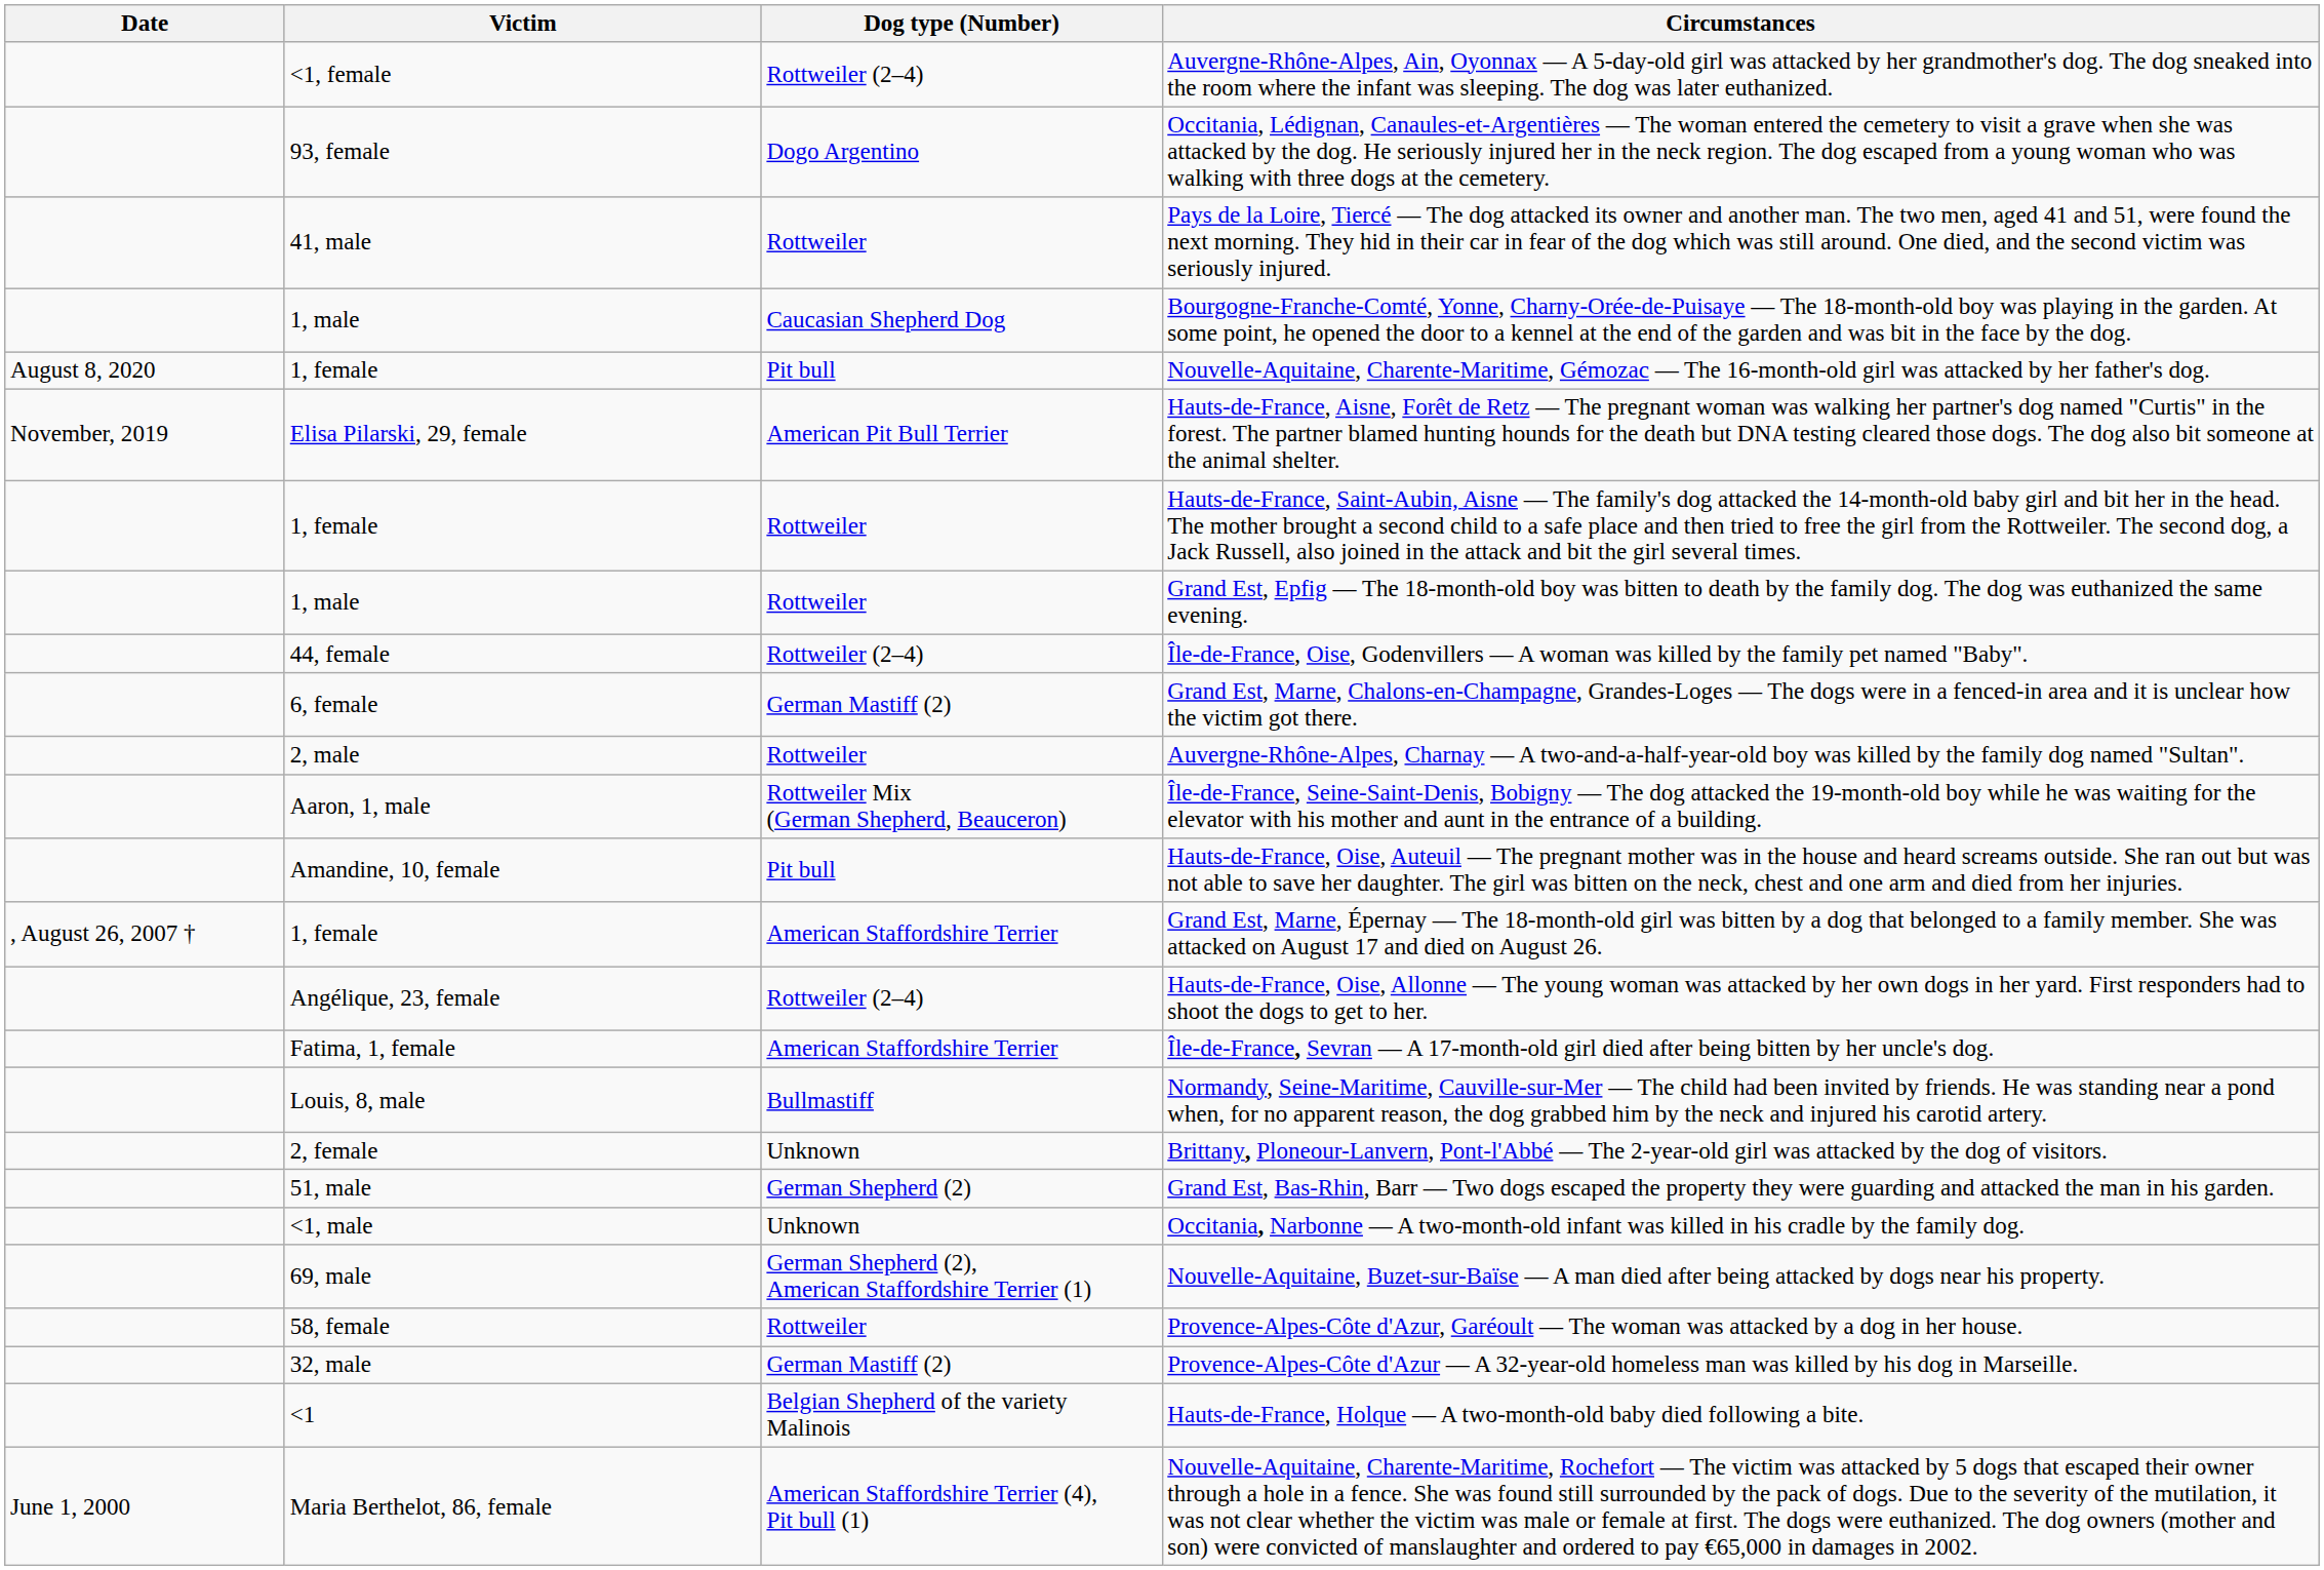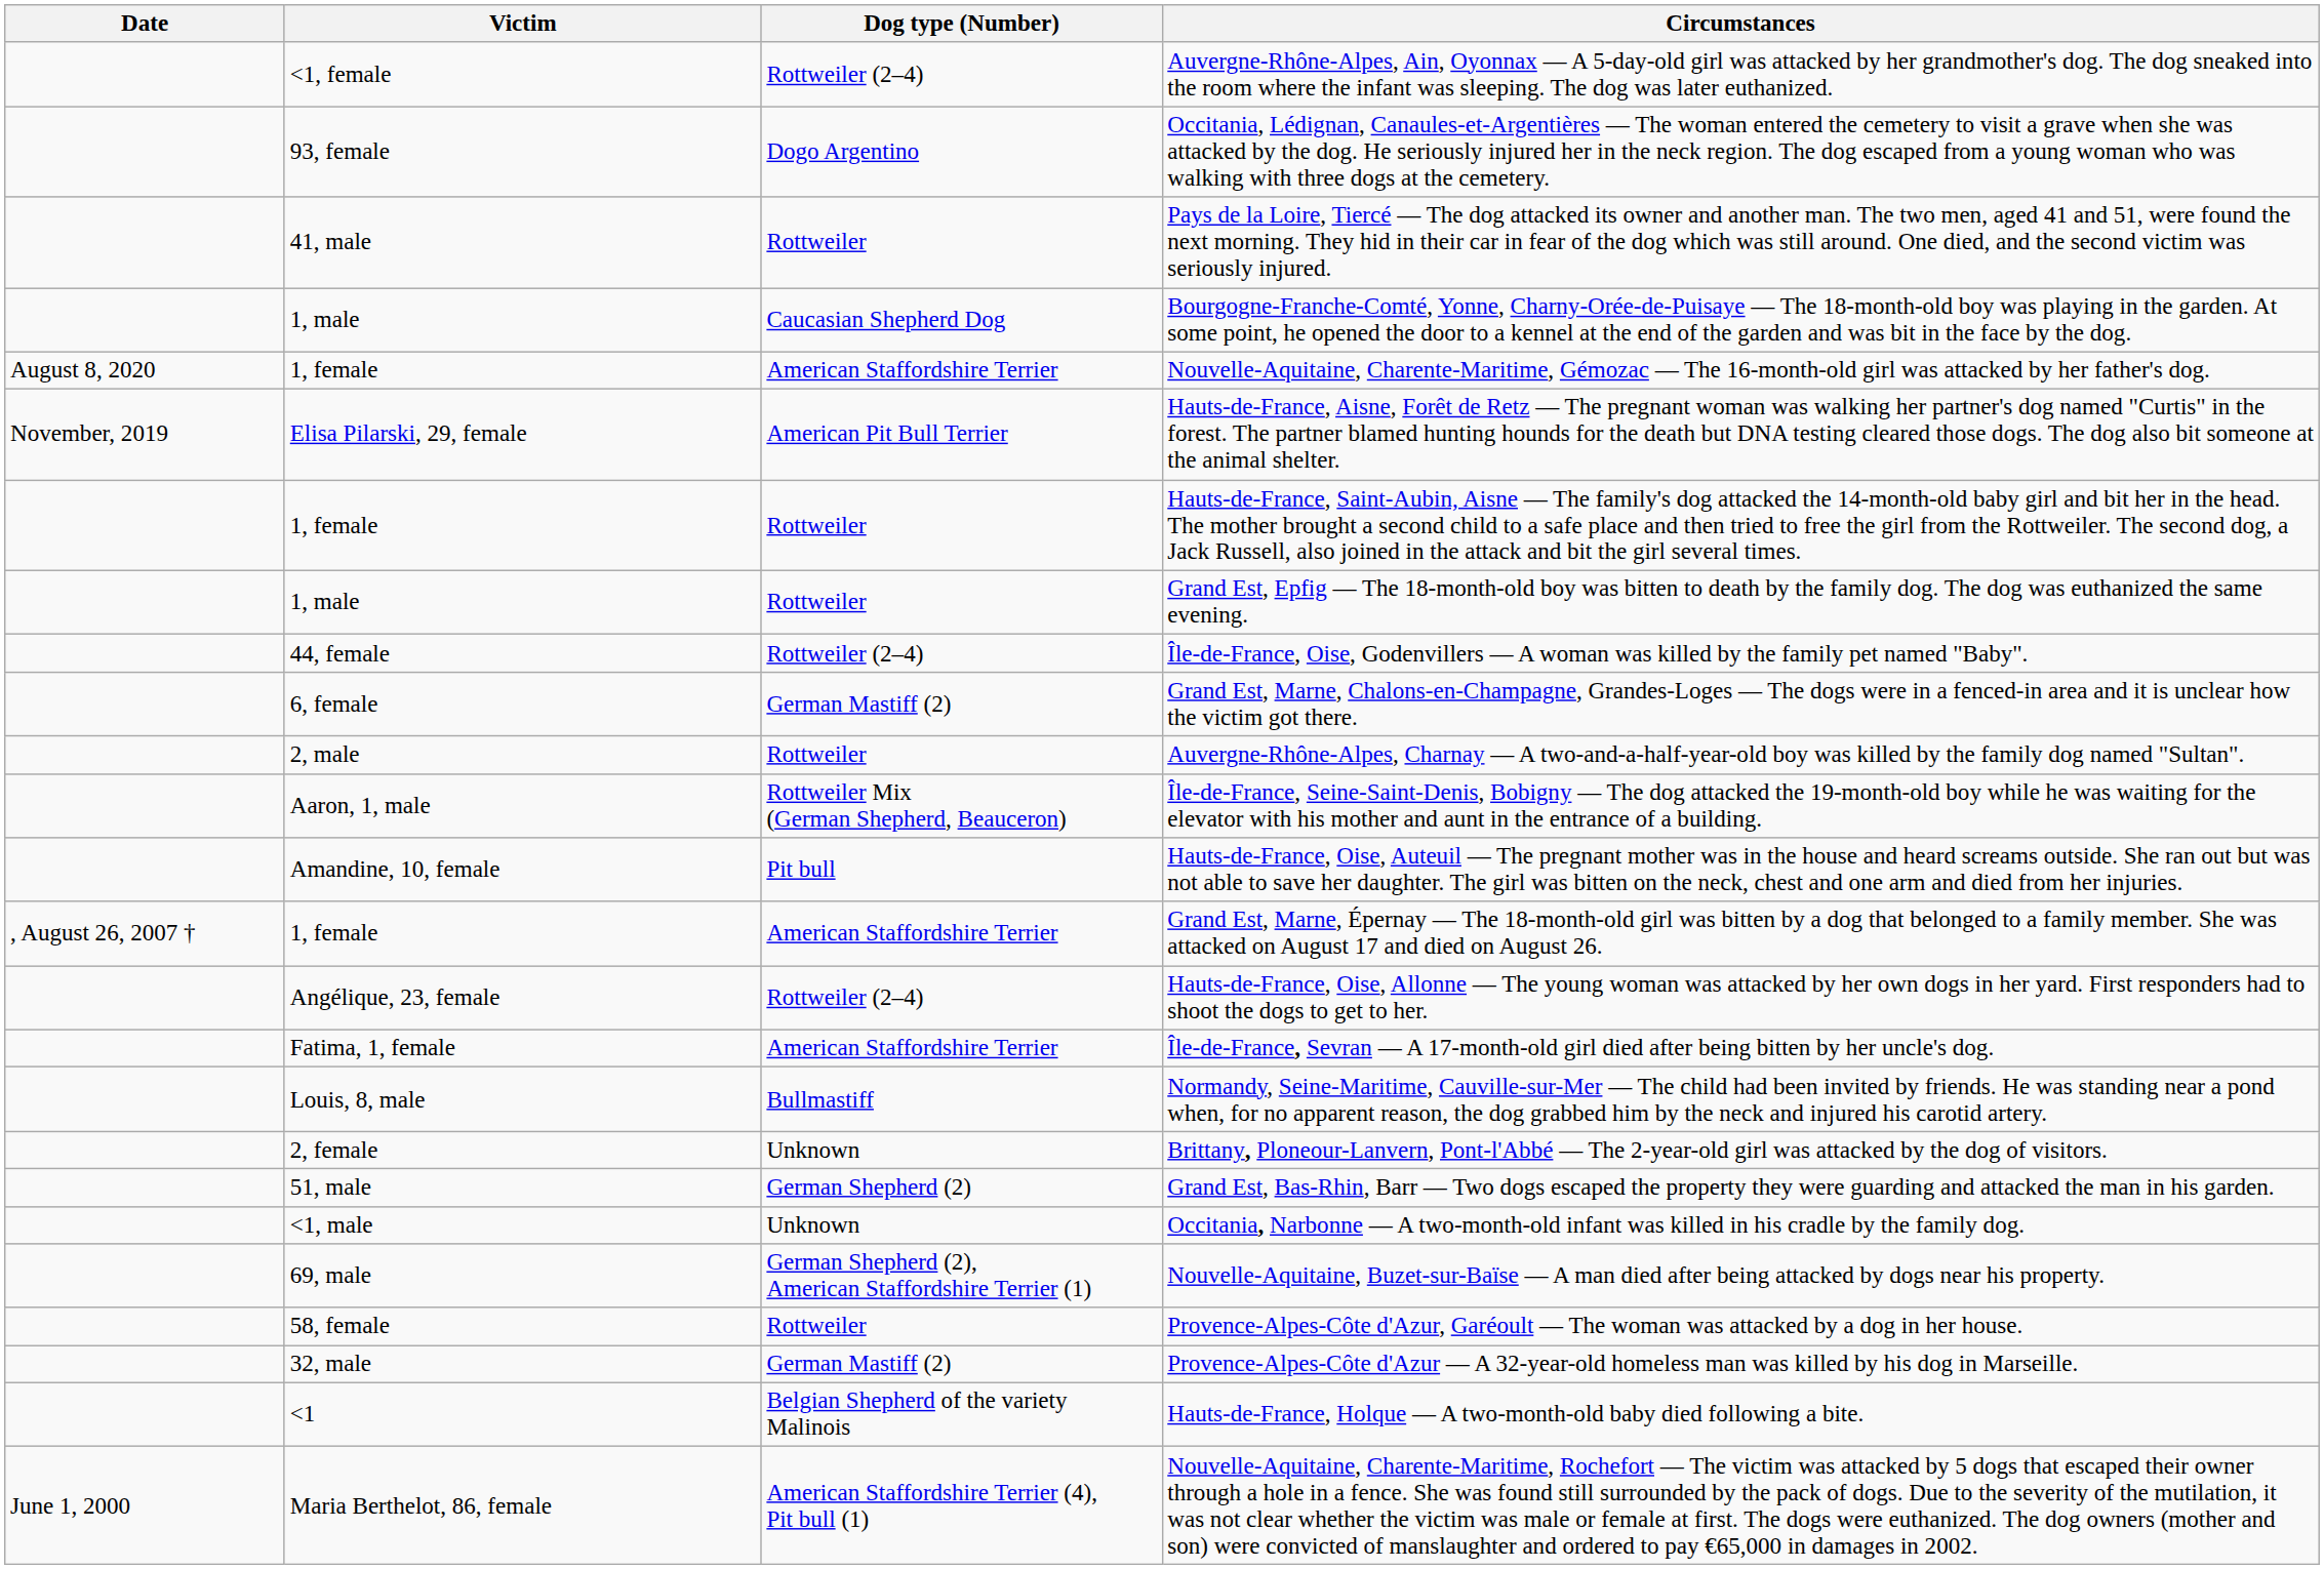row 6 | Dog type (Number): Pit bull -> American Staffordshire Terrier
